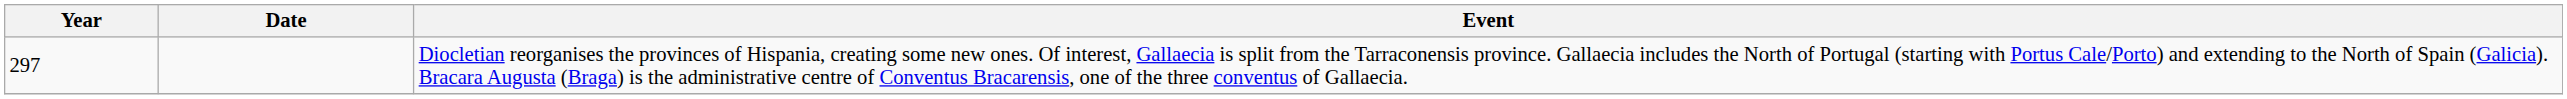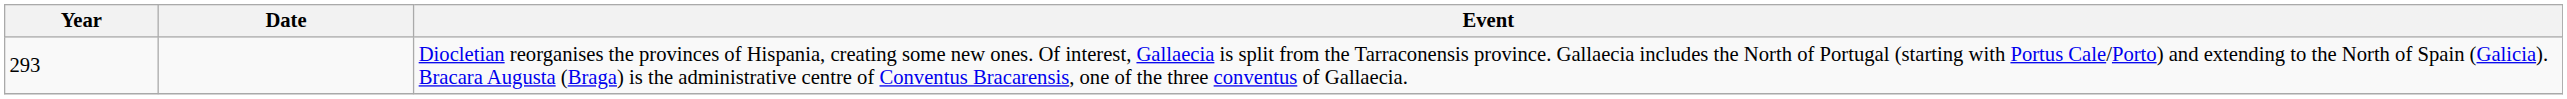row 2 | Year: 297 -> 293
